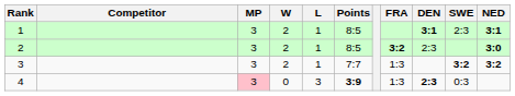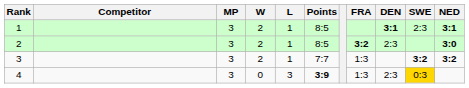4 | MP: pink background -> no background
4 | DEN: bold -> normal
4 | SWE: no background -> gold background
